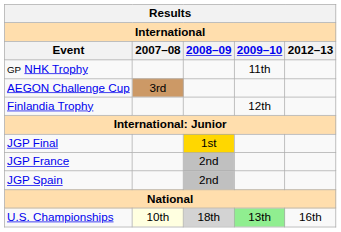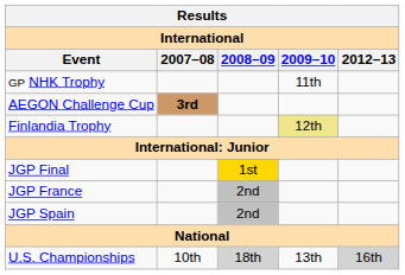AEGON Challenge Cup | 2007–08: normal -> bold
Finlandia Trophy | 2009–10: no background -> khaki background
U.S. Championships | 2007–08: lightyellow background -> no background
U.S. Championships | 2009–10: lightgreen background -> no background
U.S. Championships | 2012–13: no background -> lightgrey background
